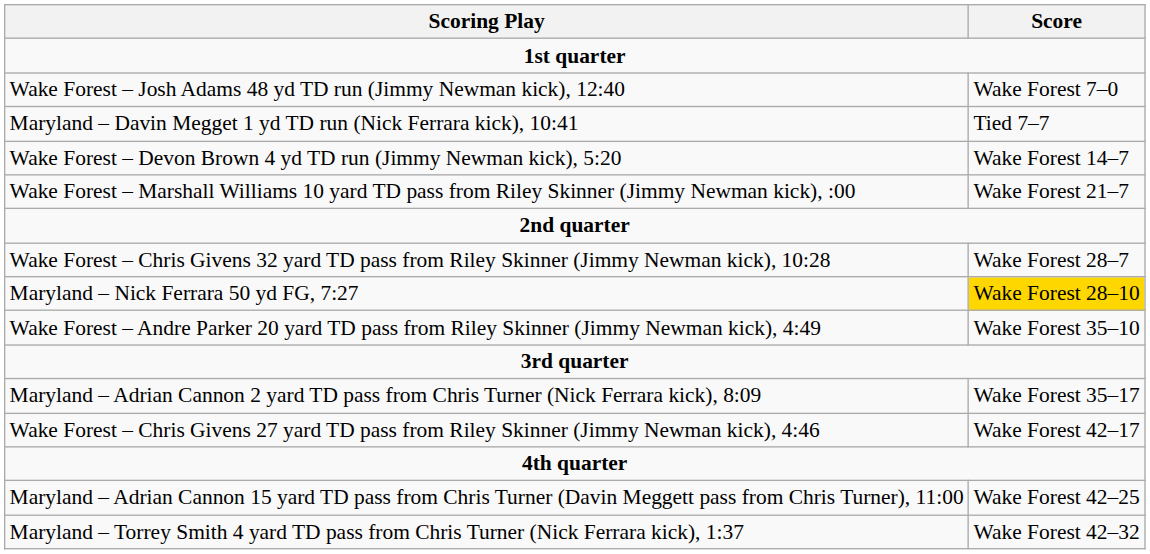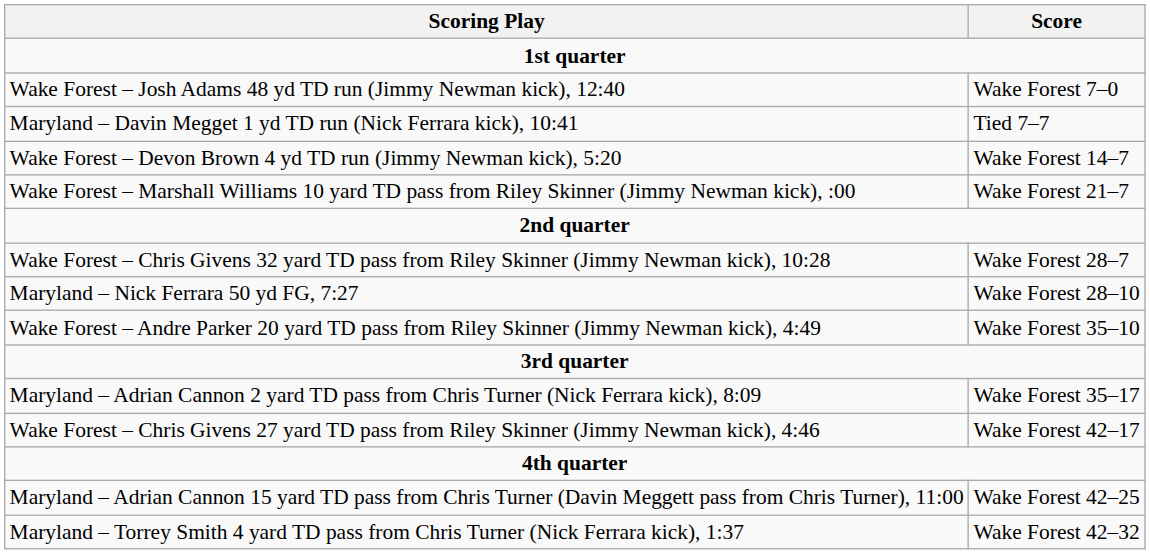Maryland – Nick Ferrara 50 yd FG, 7:27 | Score: gold background -> no background
